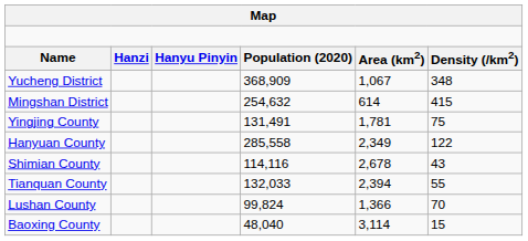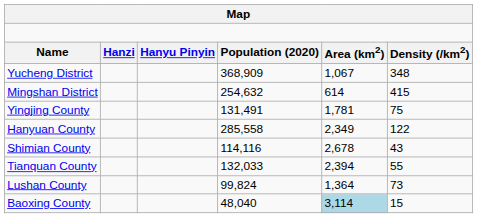Lushan County | column 5: 1,366 -> 1,364
Lushan County | column 6: 70 -> 73
Baoxing County | column 5: no background -> lightblue background
